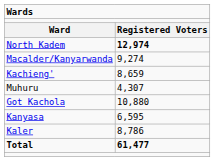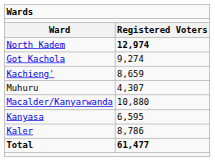row 5 | column 1: Macalder/Kanyarwanda -> Got Kachola
row 8 | column 1: Got Kachola -> Macalder/Kanyarwanda
